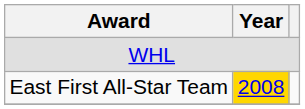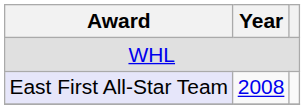East First All-Star Team | Award: no background -> lavender background
East First All-Star Team | Year: gold background -> no background
